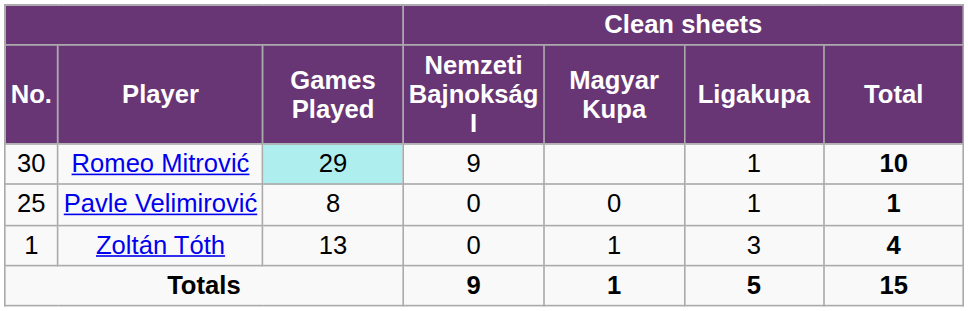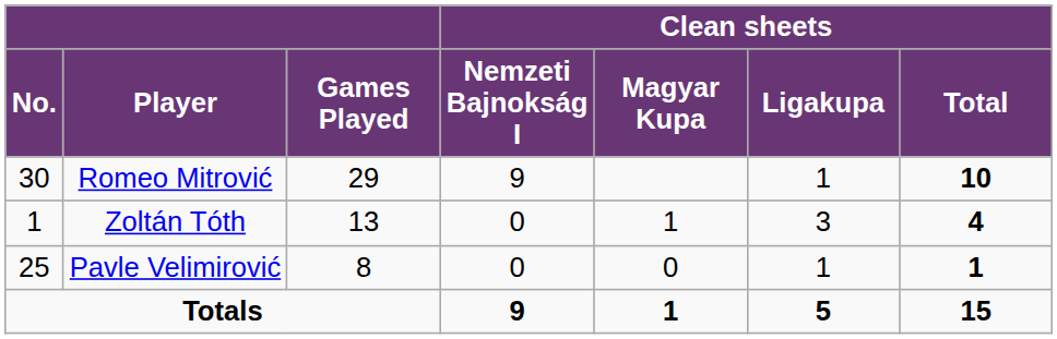Romeo Mitrović | Games Played: paleturquoise background -> no background
rows swapped: Zoltán Tóth <-> Pavle Velimirović
